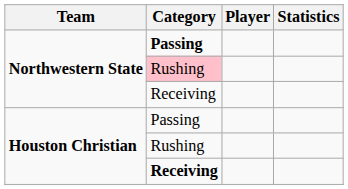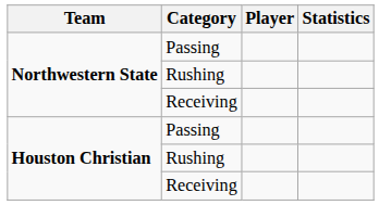Northwestern State / Passing | Category: bold -> normal
Northwestern State / Rushing | Category: pink background -> no background
Houston Christian / Receiving | Category: bold -> normal
